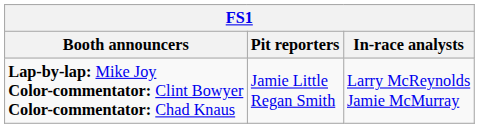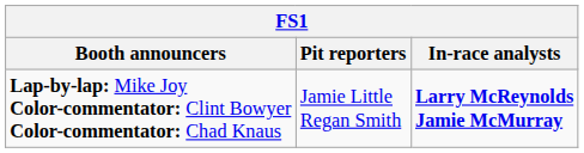row 3 | In-race analysts: normal -> bold
